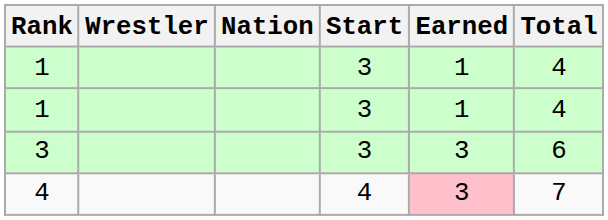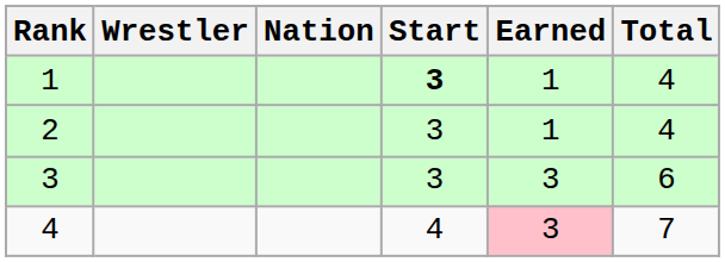row 2 | Start: normal -> bold
row 3 | Rank: 1 -> 2
